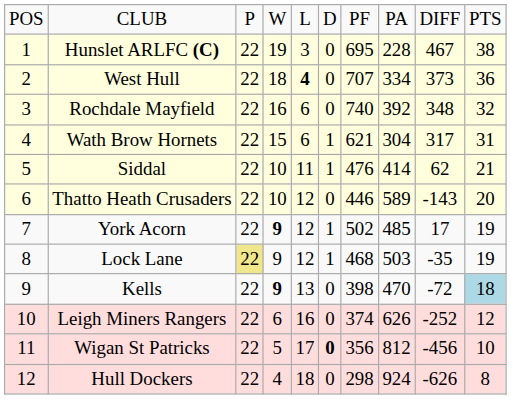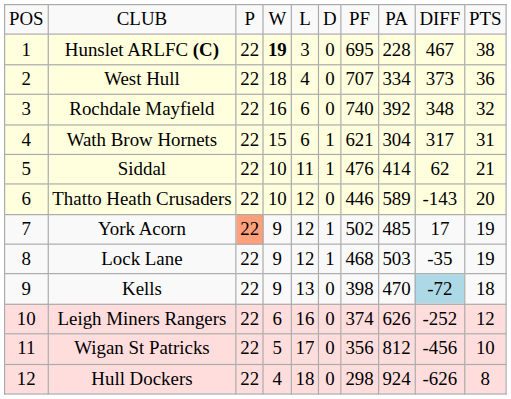Hunslet ARLFC (C) | column 4: normal -> bold
West Hull | column 5: bold -> normal
York Acorn | column 3: no background -> lightsalmon background
York Acorn | column 4: bold -> normal
Lock Lane | column 3: khaki background -> no background
Kells | column 4: bold -> normal
Kells | column 9: no background -> lightblue background
Kells | column 10: lightblue background -> no background
Wigan St Patricks | column 6: bold -> normal
